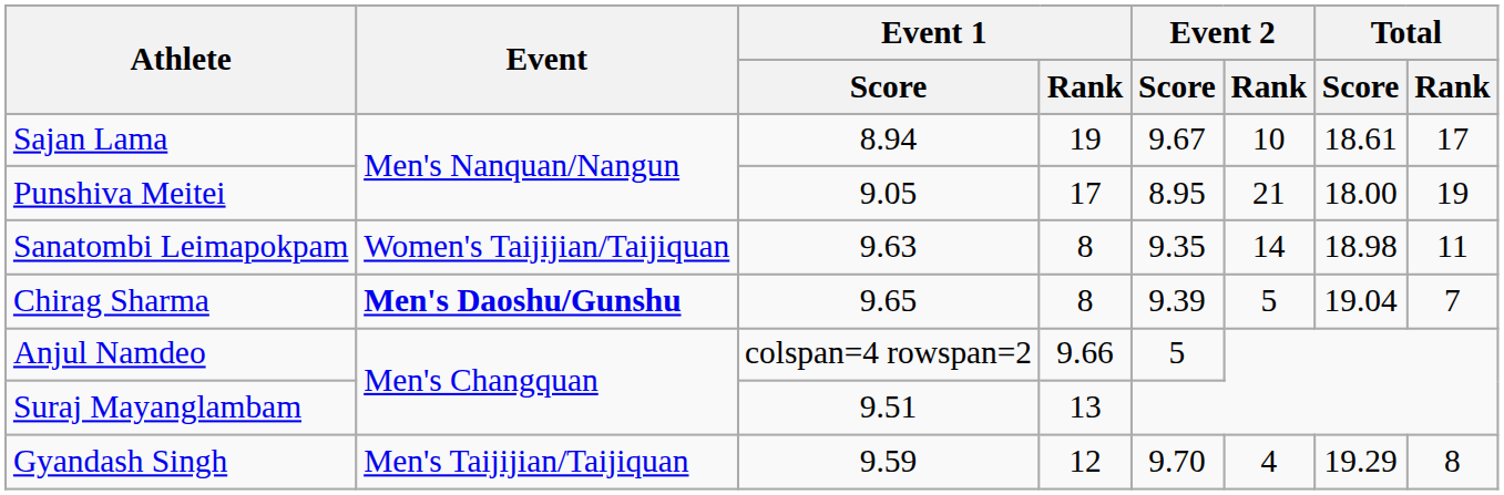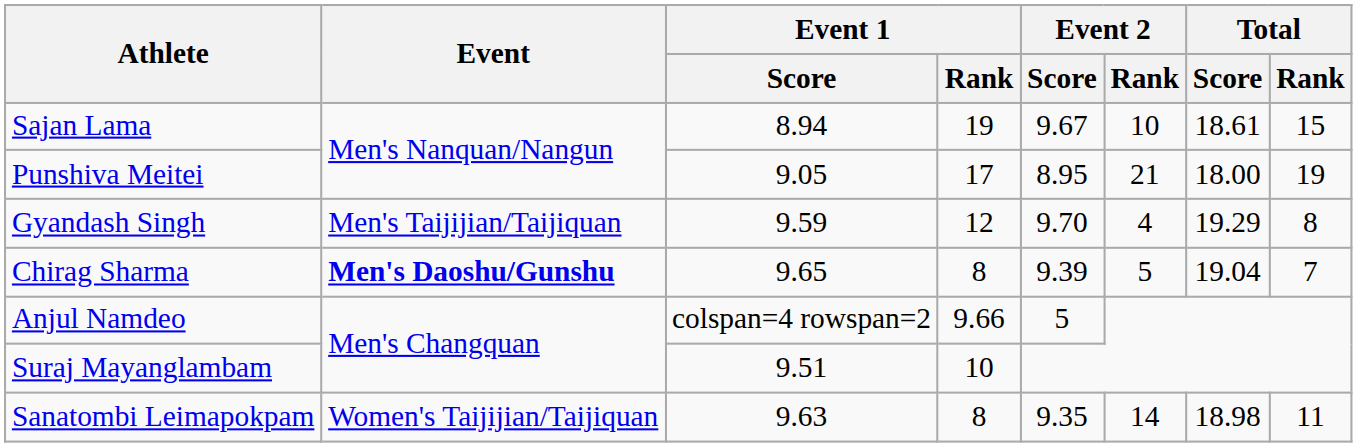Sajan Lama | Total / Rank: 17 -> 15
rows swapped: Gyandash Singh <-> Sanatombi Leimapokpam
Suraj Mayanglambam | Event 1 / Rank: 13 -> 10
